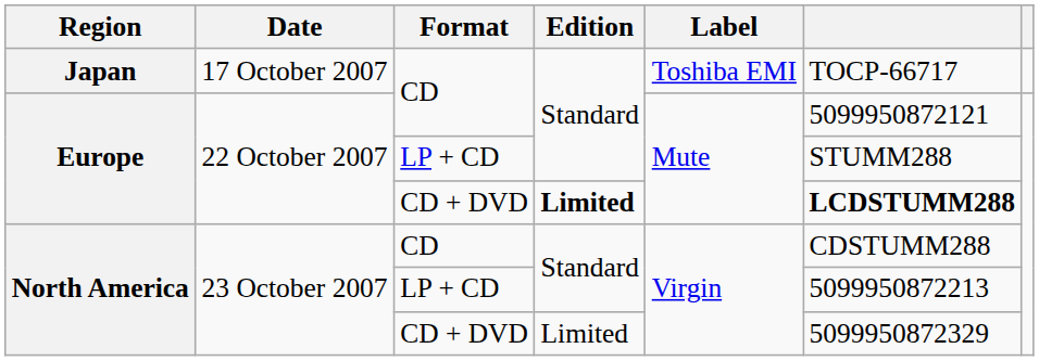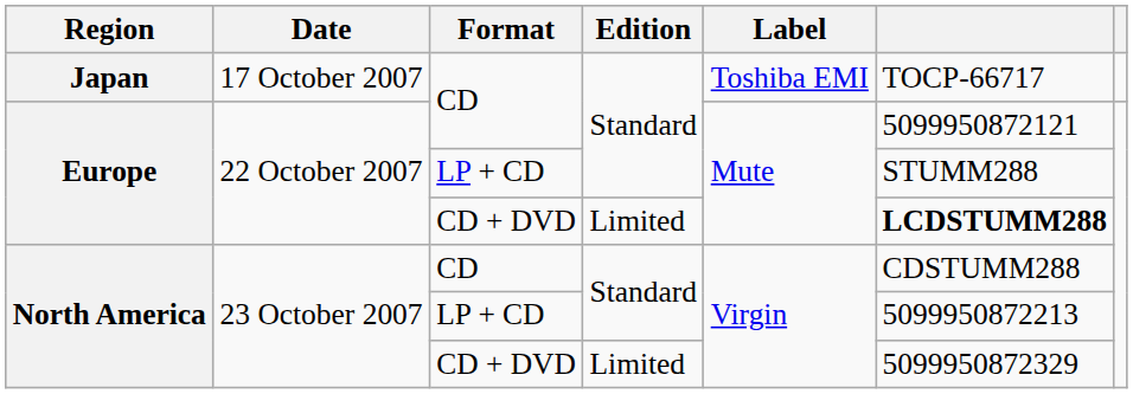Europe / CD + DVD | Edition: bold -> normal
